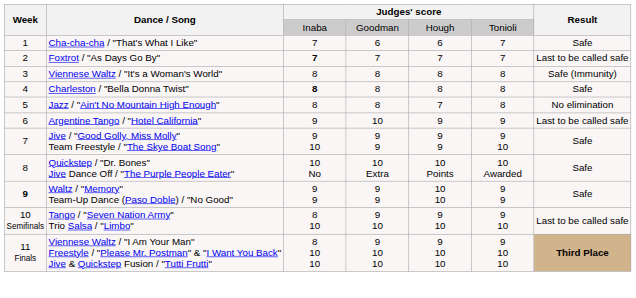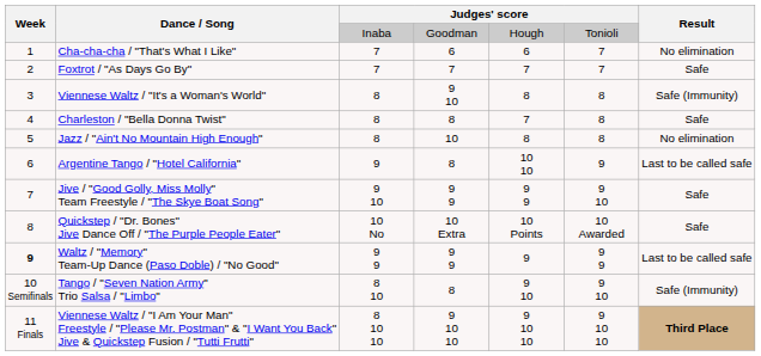Cha-cha-cha / "That's What I Like" | Result: Safe -> No elimination
Foxtrot / "As Days Go By" | column 3: bold -> normal
Foxtrot / "As Days Go By" | Result: Last to be called safe -> Safe
Viennese Waltz / "It's a Woman's World" | column 4: 8 -> 9 10
Charleston / "Bella Donna Twist" | column 3: bold -> normal
Charleston / "Bella Donna Twist" | column 5: 8 -> 7
Jazz / "Ain't No Mountain High Enough" | column 4: 8 -> 10
Jazz / "Ain't No Mountain High Enough" | column 5: 7 -> 8
Argentine Tango / "Hotel California" | column 4: 10 -> 8
Argentine Tango / "Hotel California" | column 5: 9 -> 10 10
Waltz / "Memory" Team-Up Dance (Paso Doble) / "No Good" | column 5: 10 10 -> 9
Waltz / "Memory" Team-Up Dance (Paso Doble) / "No Good" | Result: Safe -> Last to be called safe
Tango / "Seven Nation Army" Trio Salsa / "Limbo" | column 4: 9 10 -> 8
Tango / "Seven Nation Army" Trio Salsa / "Limbo" | Result: Last to be called safe -> Safe (Immunity)
